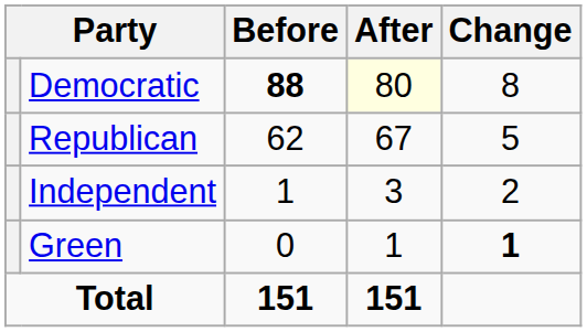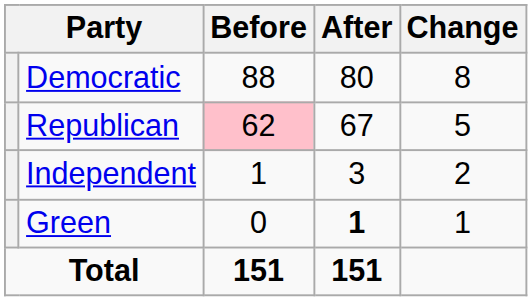Democratic | Before: bold -> normal
Democratic | After: lightyellow background -> no background
Republican | Before: no background -> pink background
Green | After: normal -> bold
Green | Change: bold -> normal
